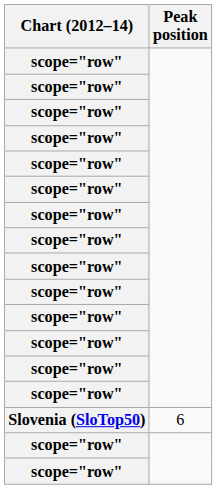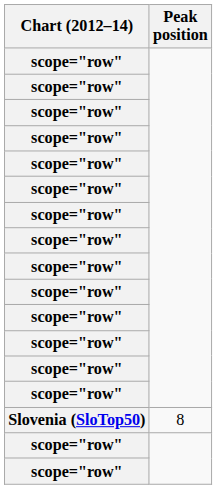Slovenia (SloTop50) | Peak position: 6 -> 8
